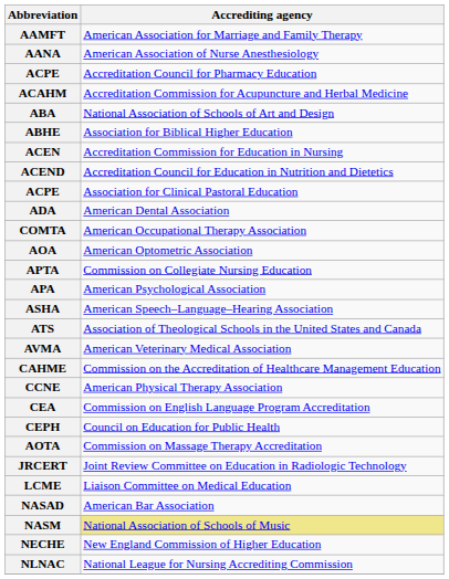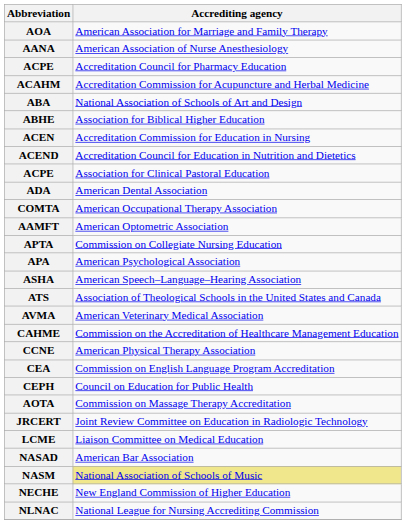row 2 | Abbreviation: AAMFT -> AOA
row 13 | Abbreviation: AOA -> AAMFT
